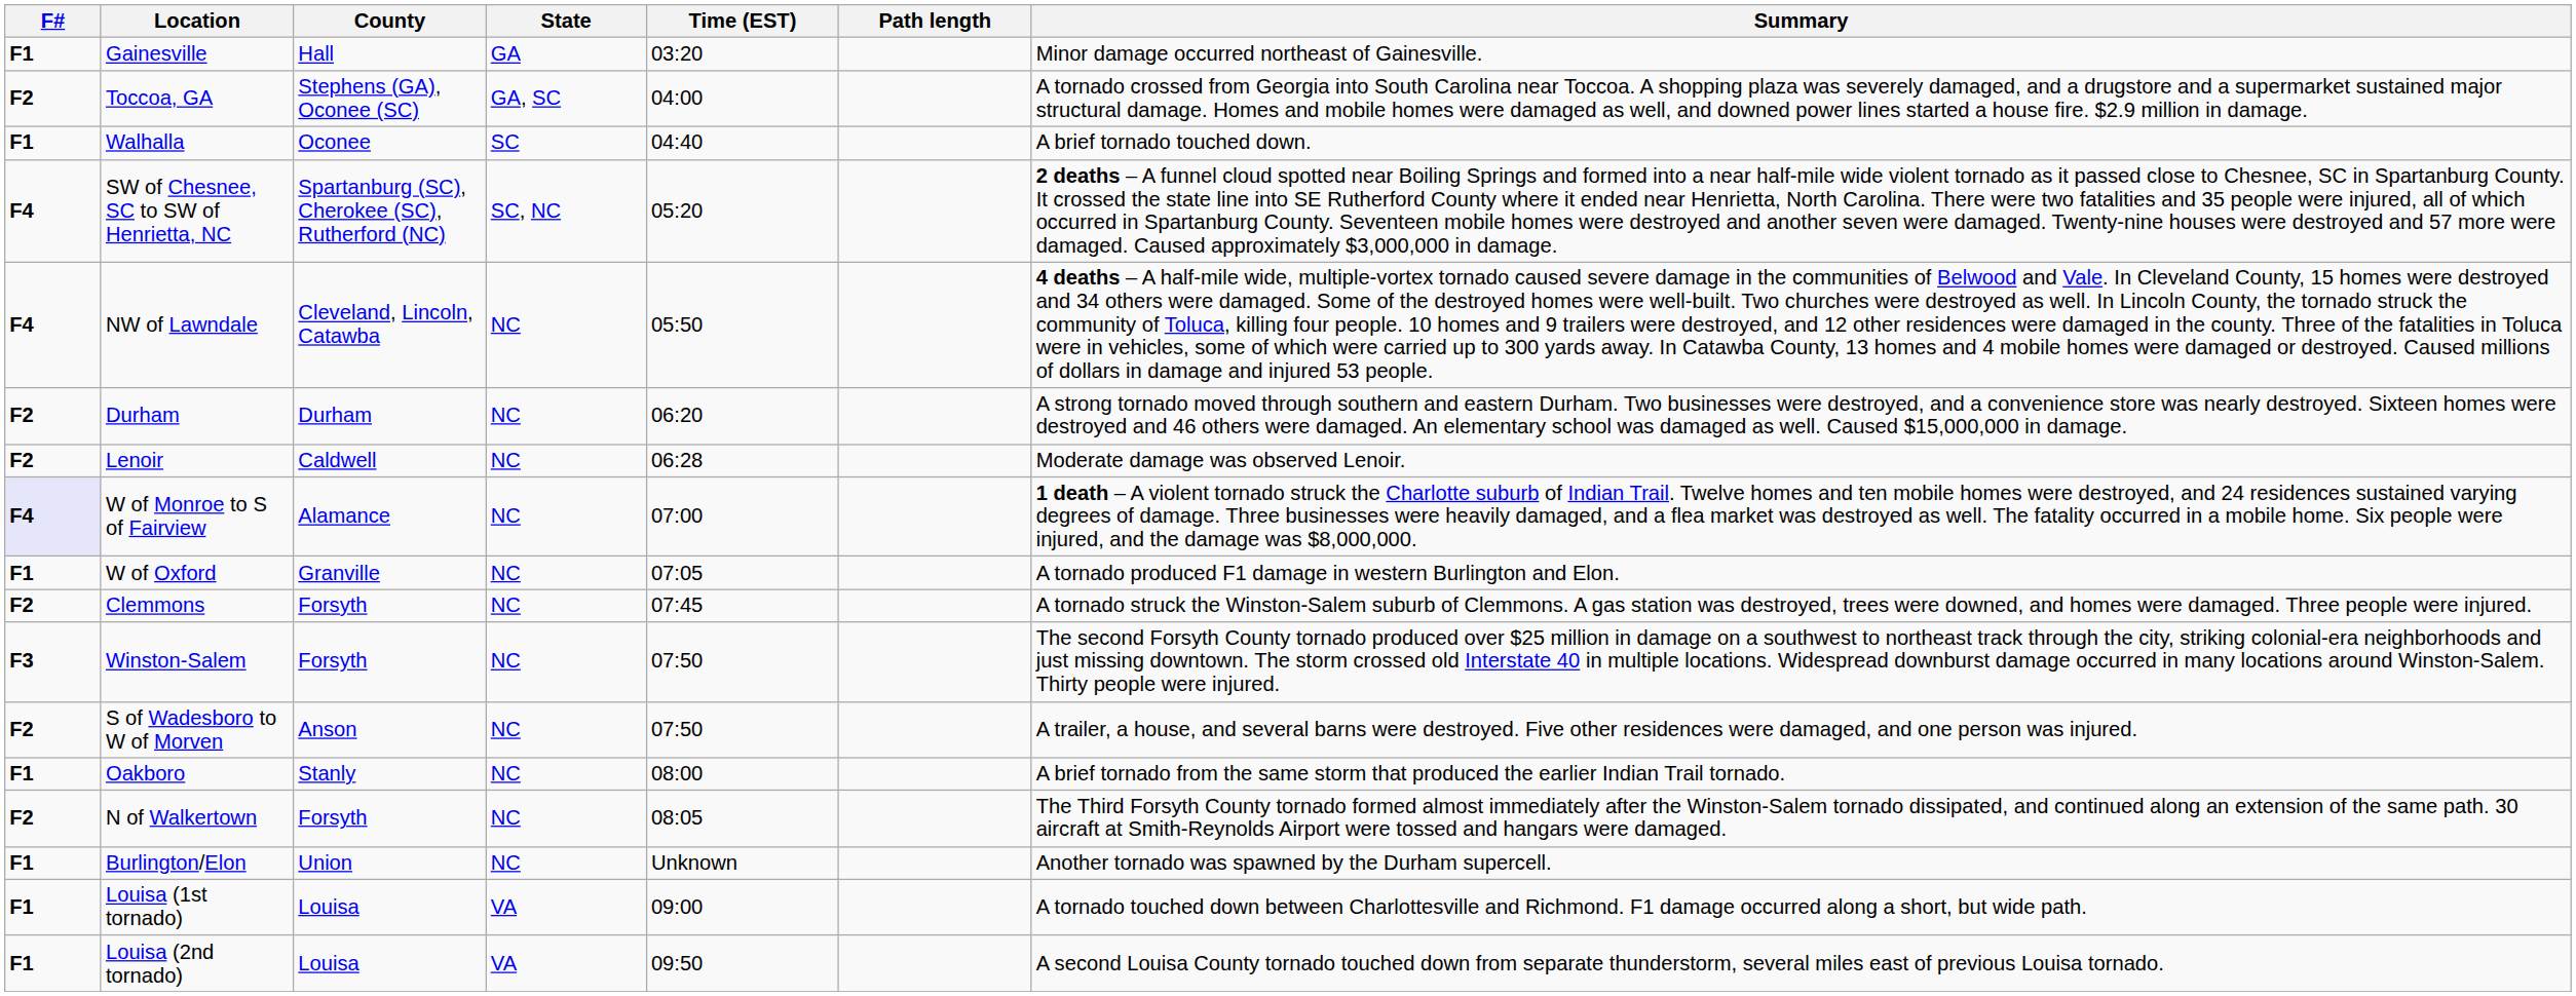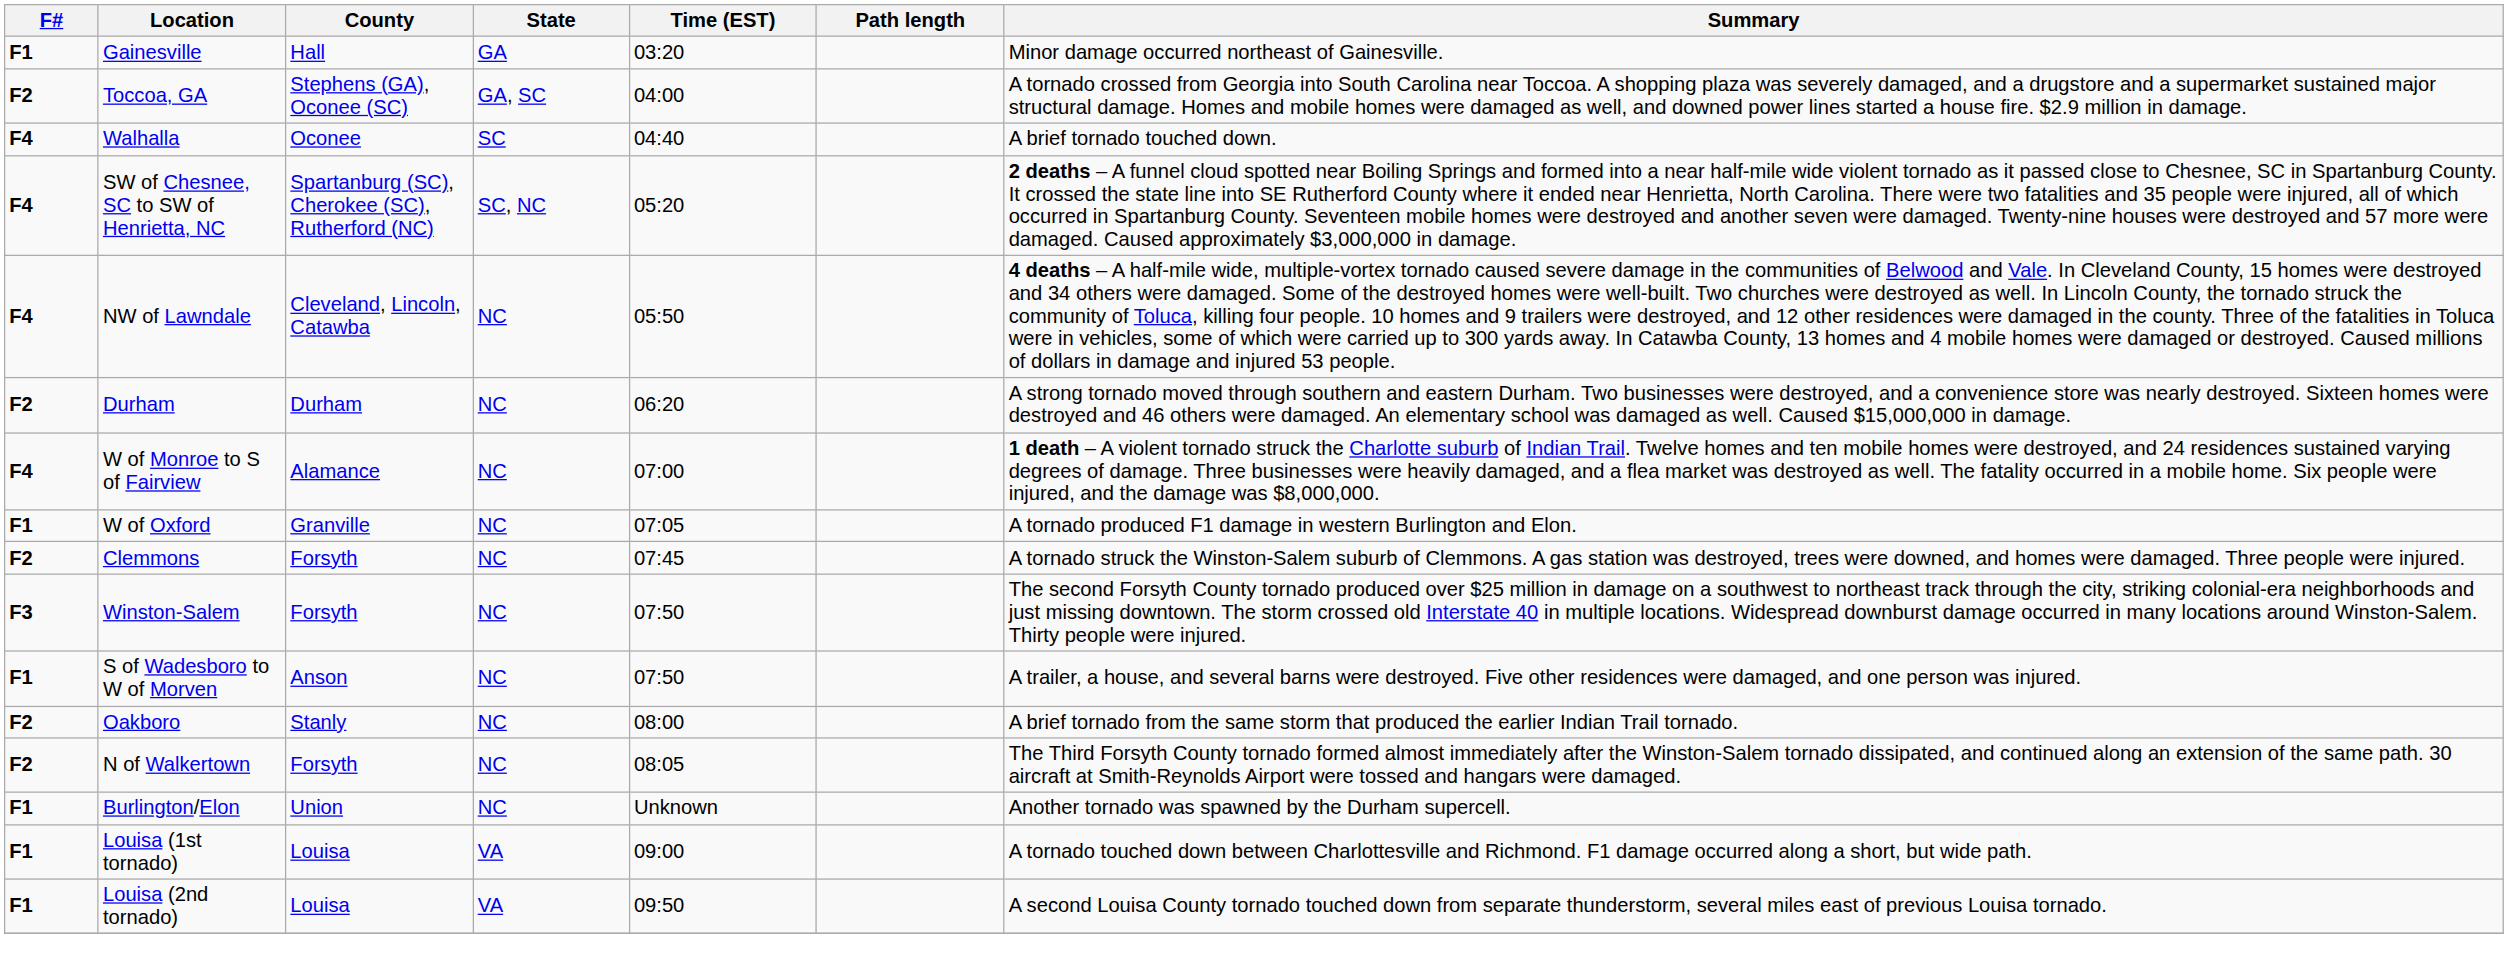Walhalla | F#: F1 -> F4
- row: F2 | Lenoir | Caldwell | NC | 06:28 | Moderate damage was observed Lenoir.
W of Monroe to S of Fairview | F#: lavender background -> no background
S of Wadesboro to W of Morven | F#: F2 -> F1
Oakboro | F#: F1 -> F2
